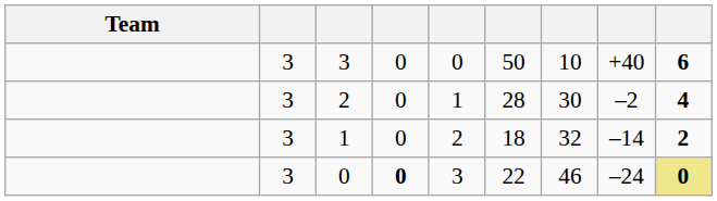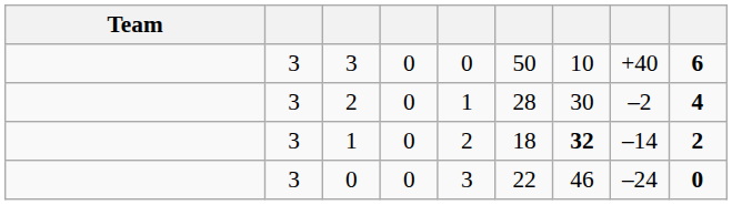row 4 | column 7: normal -> bold
row 5 | column 4: bold -> normal
row 5 | column 9: khaki background -> no background
